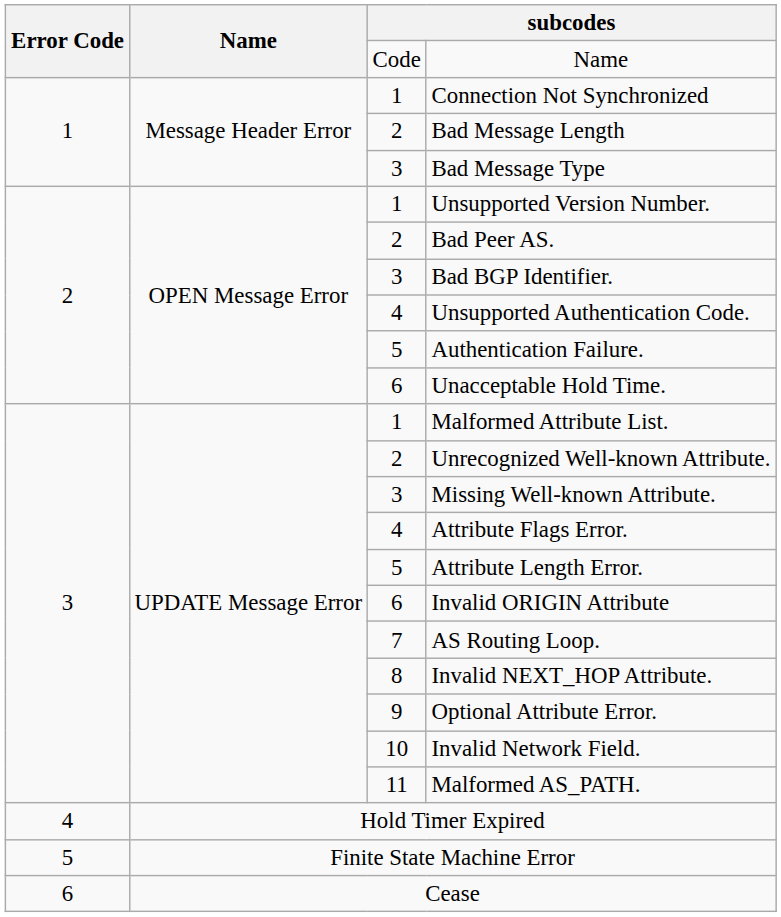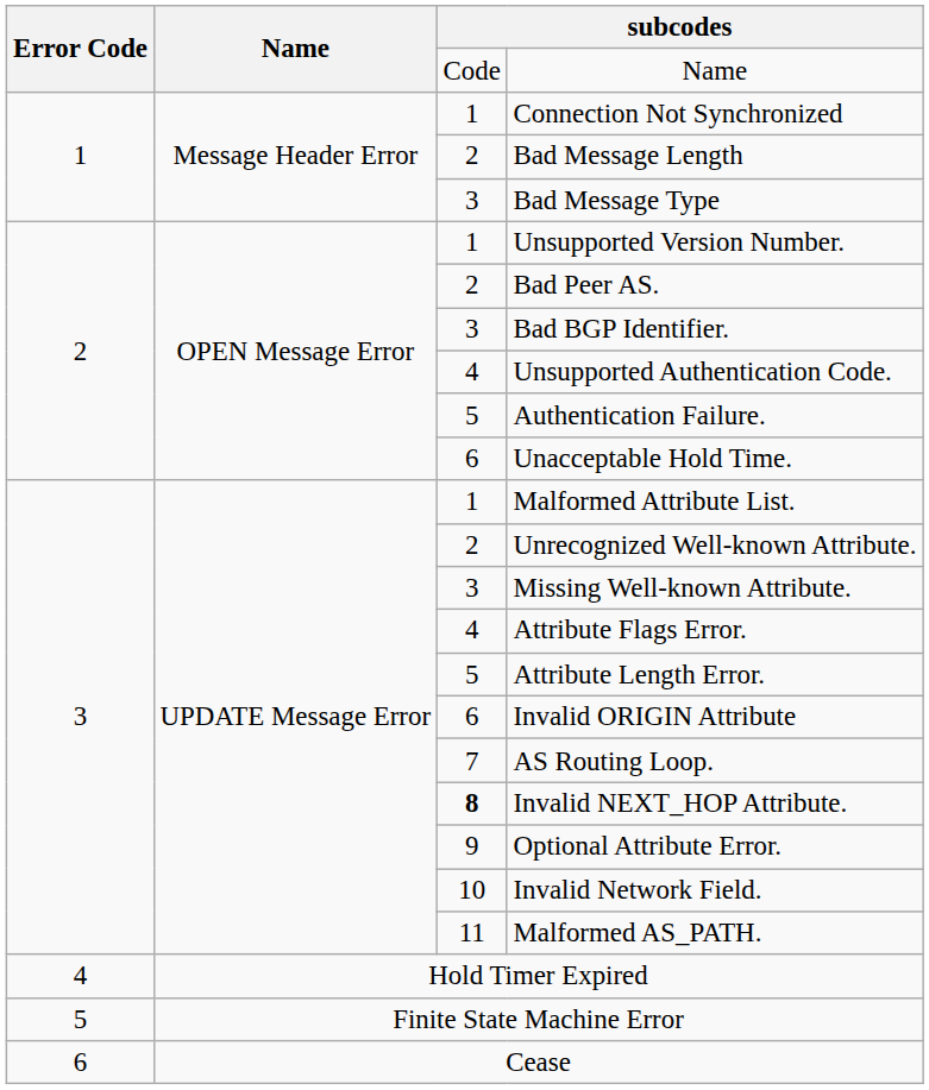Invalid NEXT_HOP Attribute. | column 3: normal -> bold
